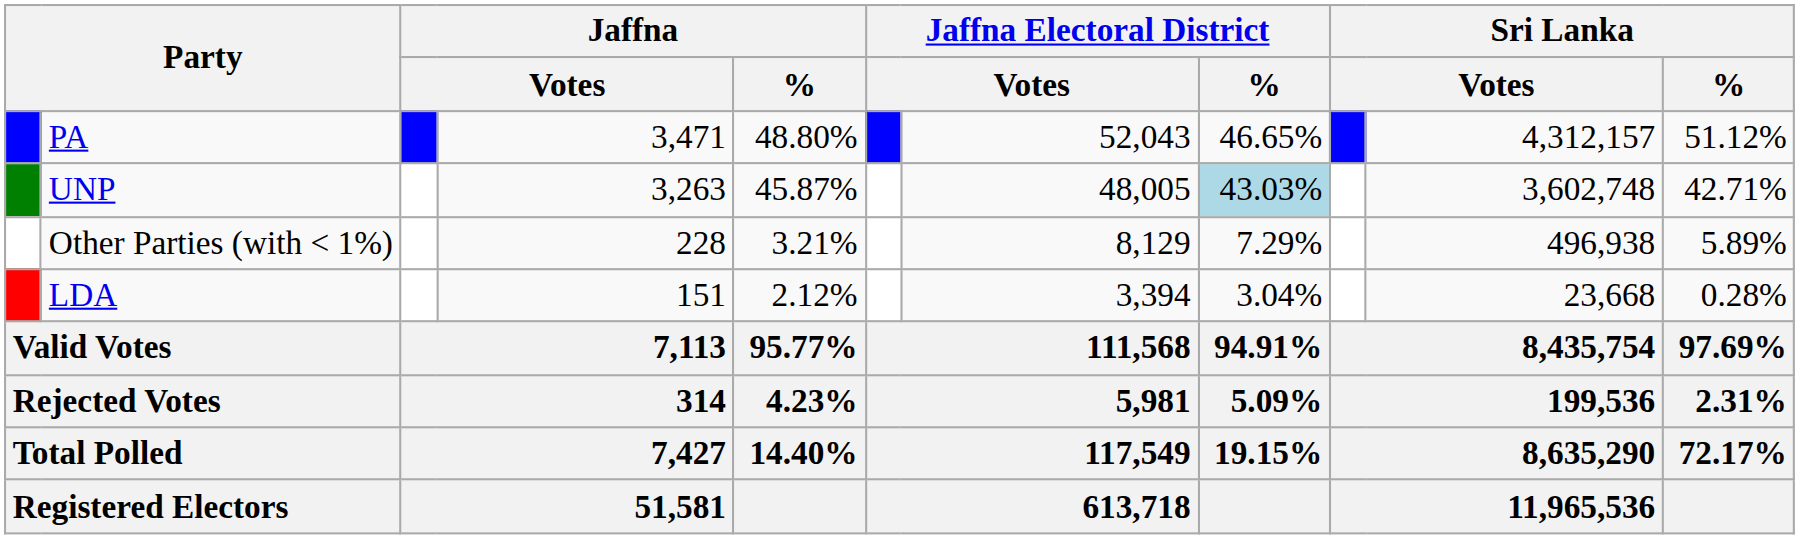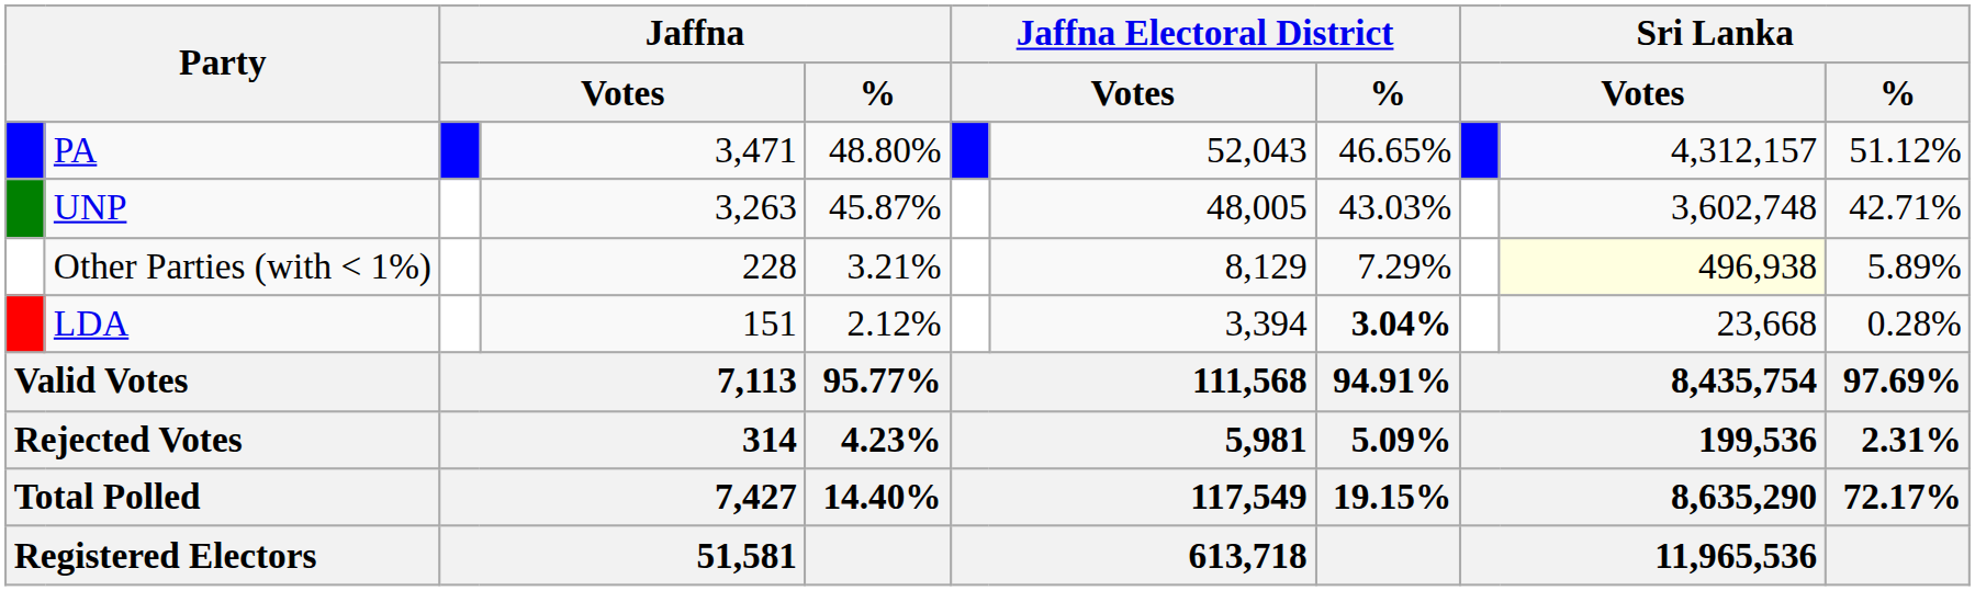UNP | Jaffna Electoral District / %: lightblue background -> no background
Other Parties (with < 1%) | column 10: no background -> lightyellow background
LDA | Jaffna Electoral District / %: normal -> bold
